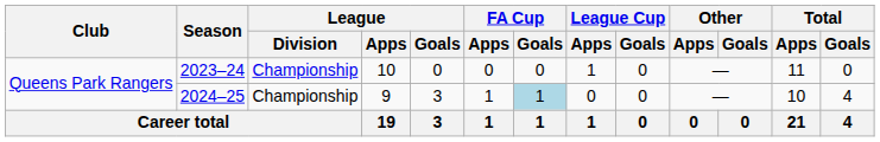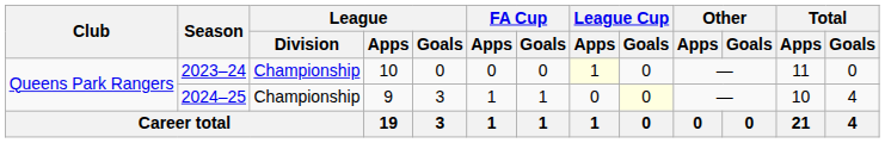2023–24 | League Cup / Apps: no background -> lightyellow background
2024–25 | FA Cup / Goals: lightblue background -> no background
2024–25 | League Cup / Goals: no background -> lightyellow background
